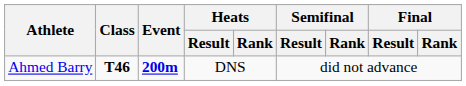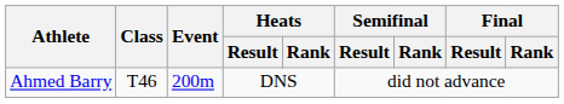Ahmed Barry | Class: bold -> normal
Ahmed Barry | Event: bold -> normal
